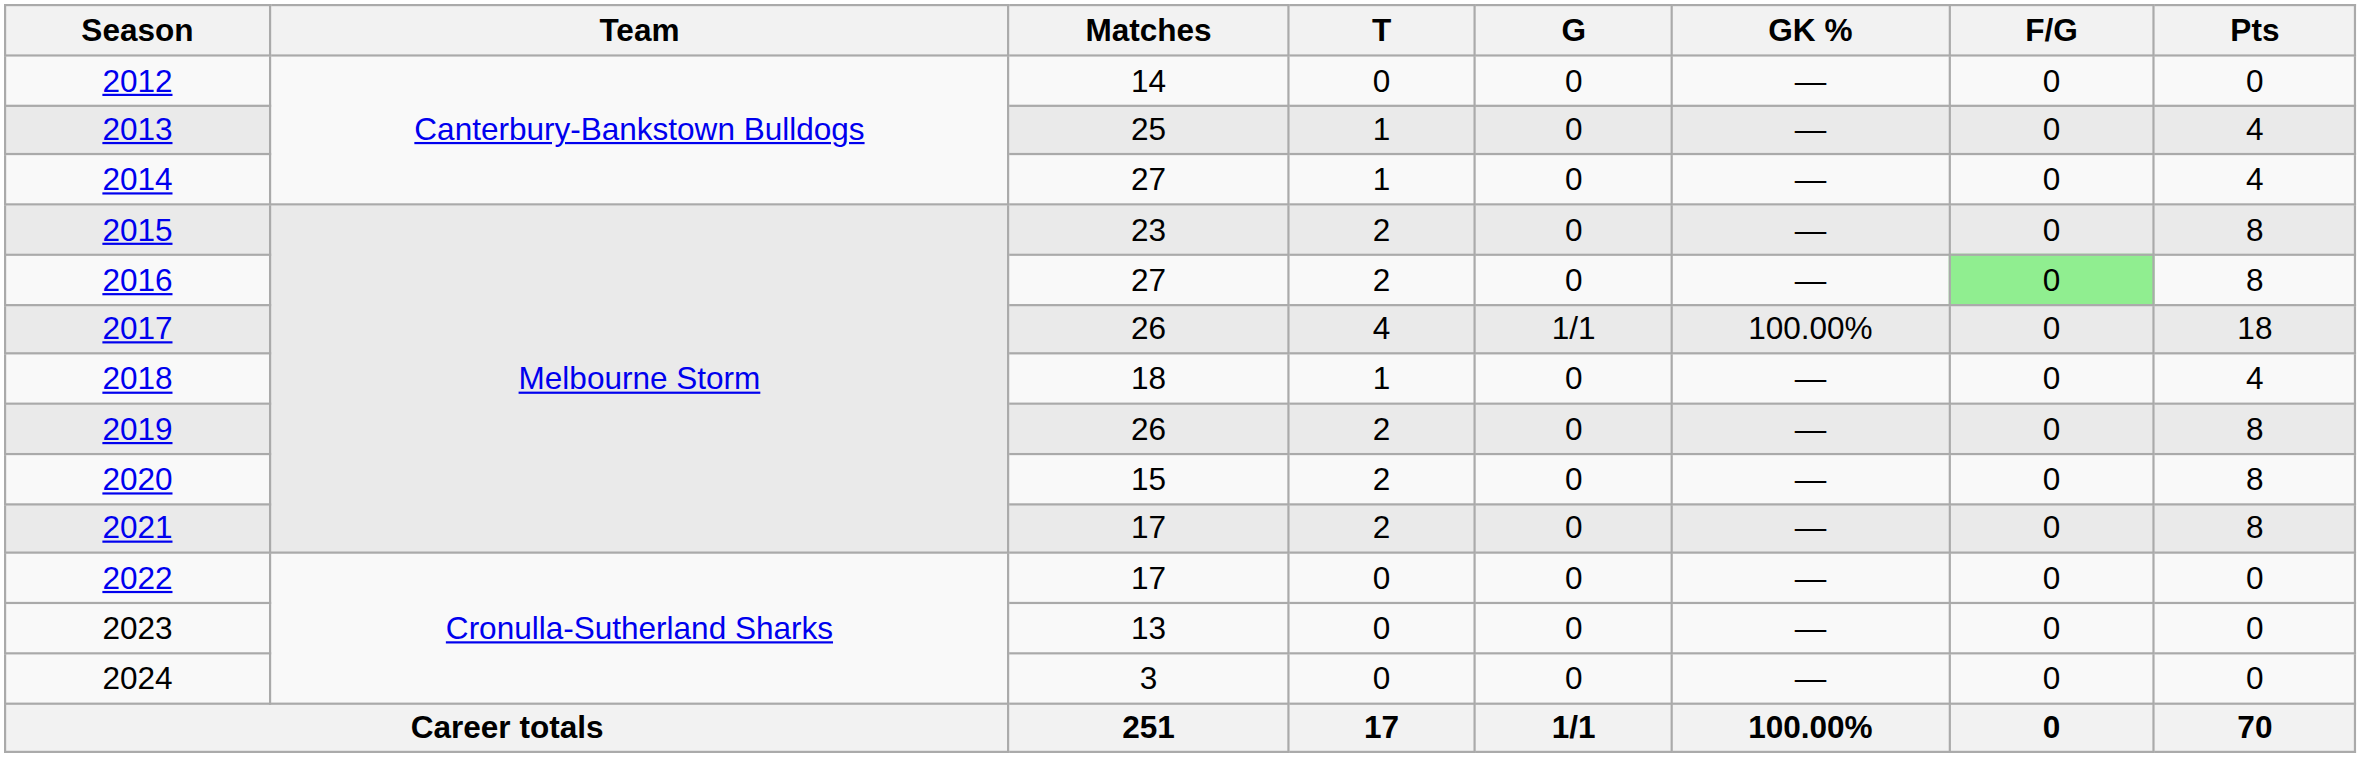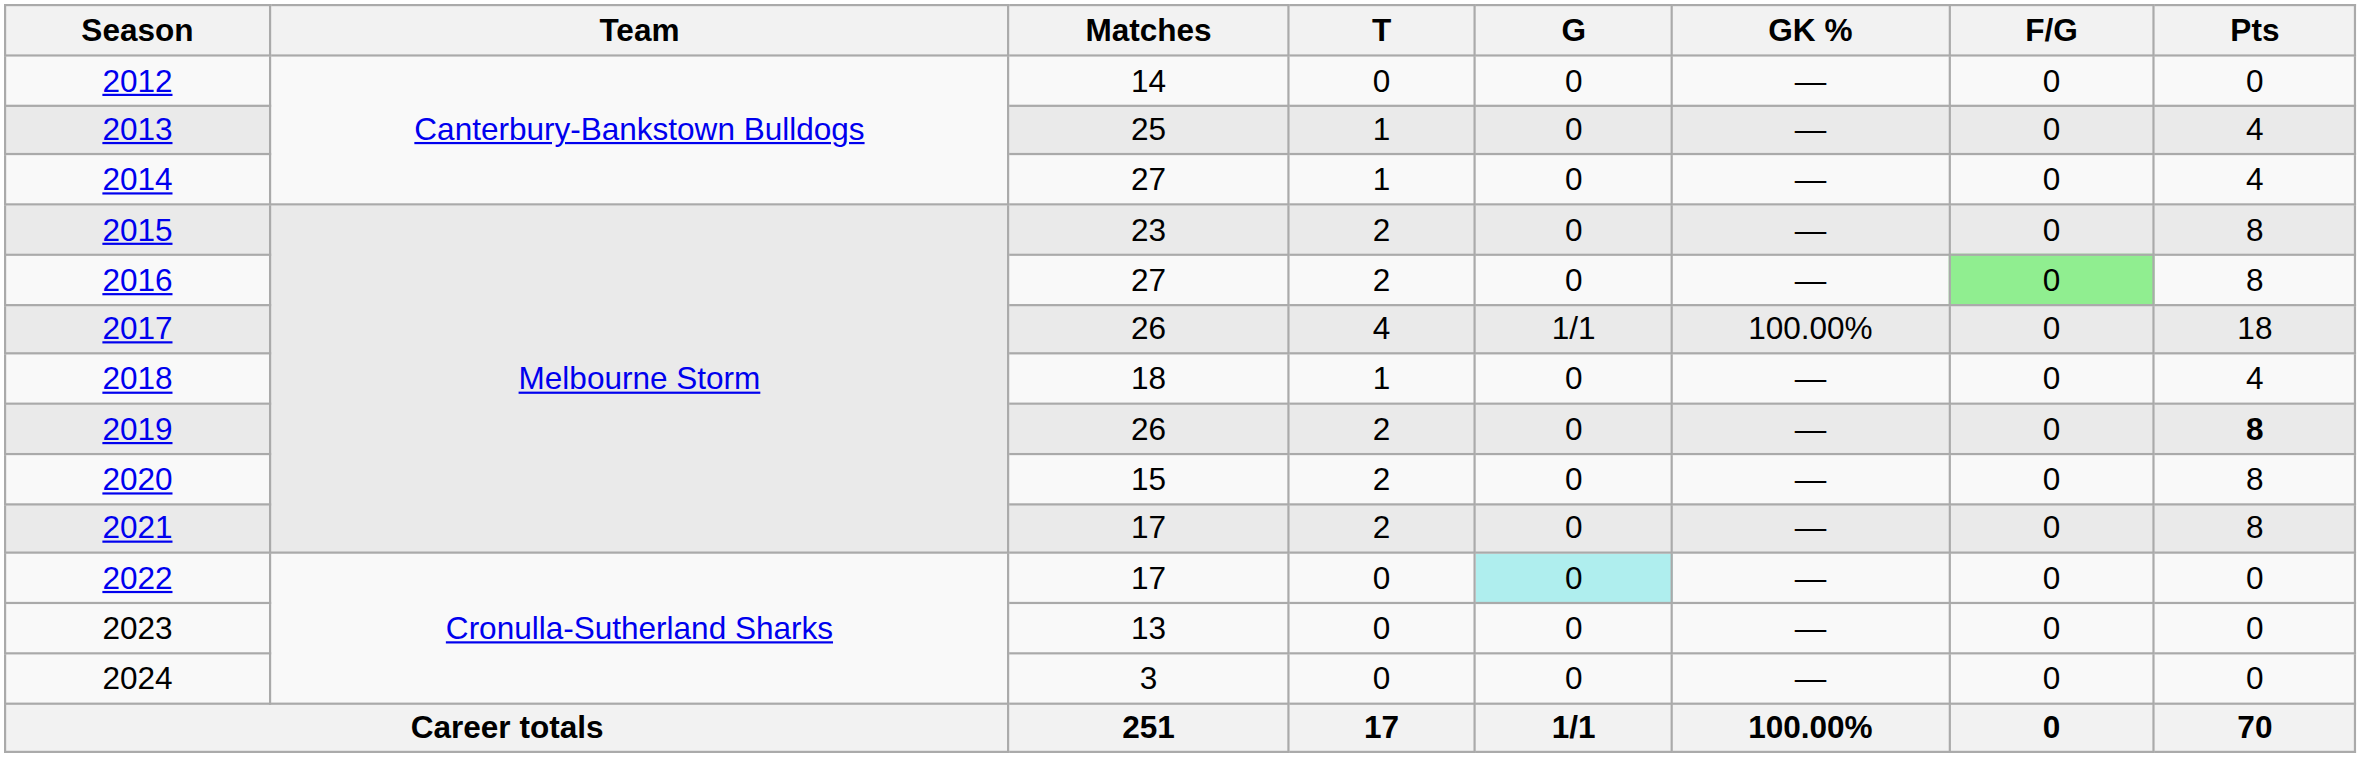2019 | Pts: normal -> bold
2022 | G: no background -> paleturquoise background
